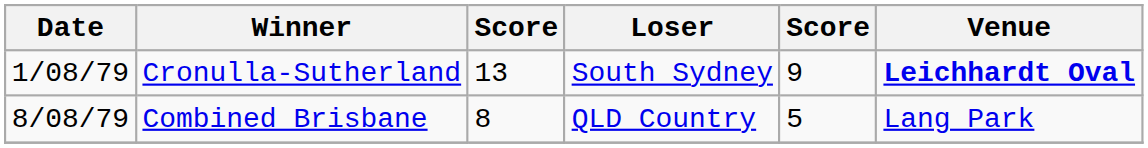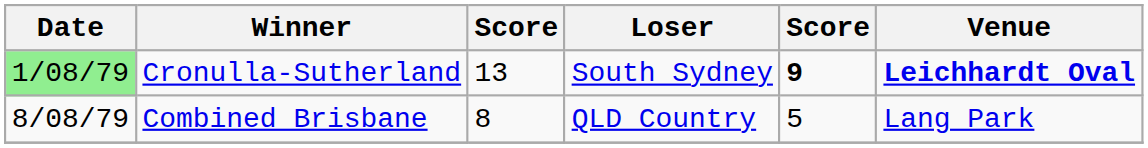Cronulla-Sutherland | Date: no background -> lightgreen background
Cronulla-Sutherland | column 5: normal -> bold
